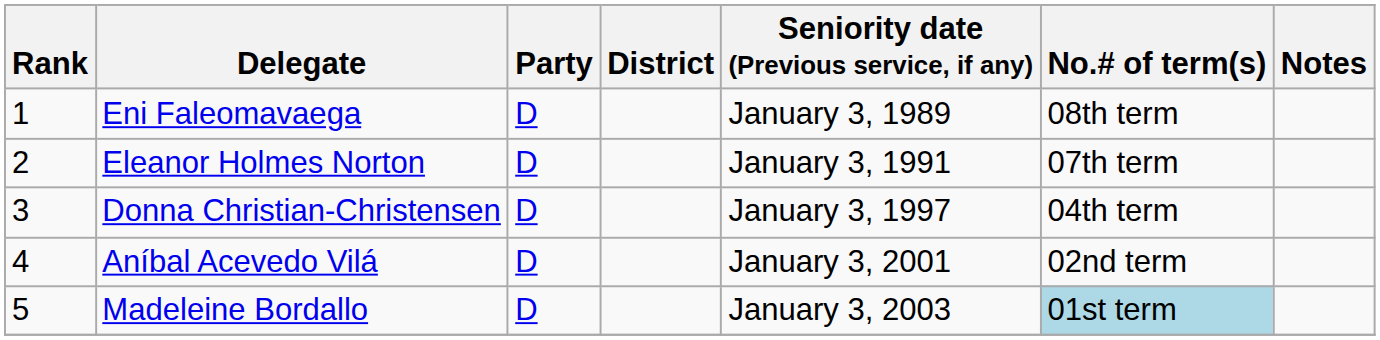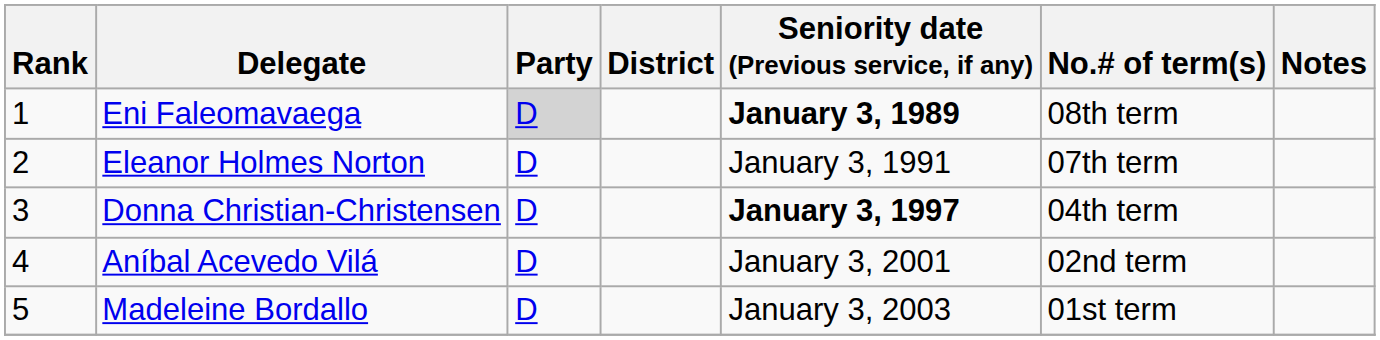Eni Faleomavaega | Party: no background -> lightgrey background
Eni Faleomavaega | Seniority date (Previous service, if any): normal -> bold
Donna Christian-Christensen | Seniority date (Previous service, if any): normal -> bold
Madeleine Bordallo | No.# of term(s): lightblue background -> no background
